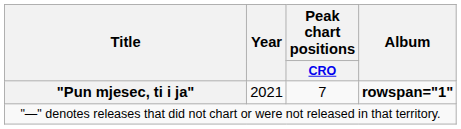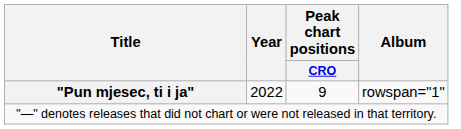"Pun mjesec, ti i ja" | Year: 2021 -> 2022
"Pun mjesec, ti i ja" | Peak chart positions / CRO: 7 -> 9
"Pun mjesec, ti i ja" | Album: bold -> normal
